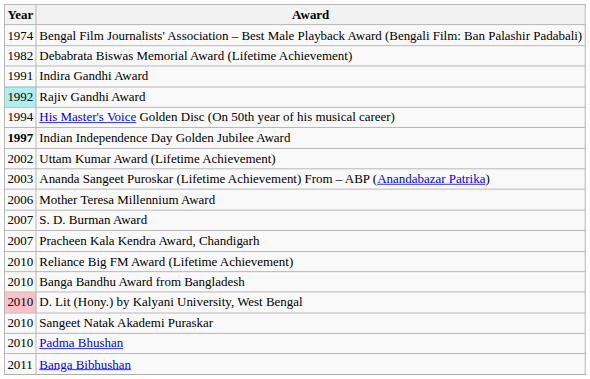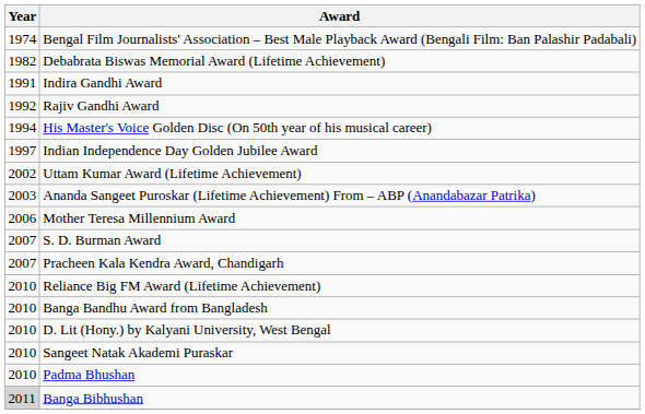Rajiv Gandhi Award | Year: paleturquoise background -> no background
Indian Independence Day Golden Jubilee Award | Year: bold -> normal
D. Lit (Hony.) by Kalyani University, West Bengal | Year: pink background -> no background
Banga Bibhushan | Year: no background -> lightgrey background
